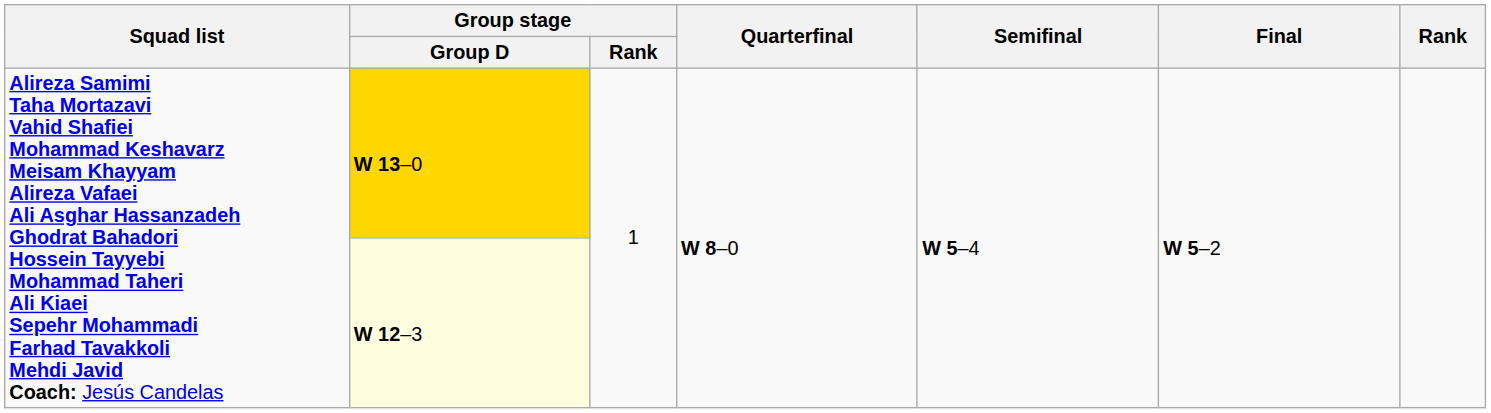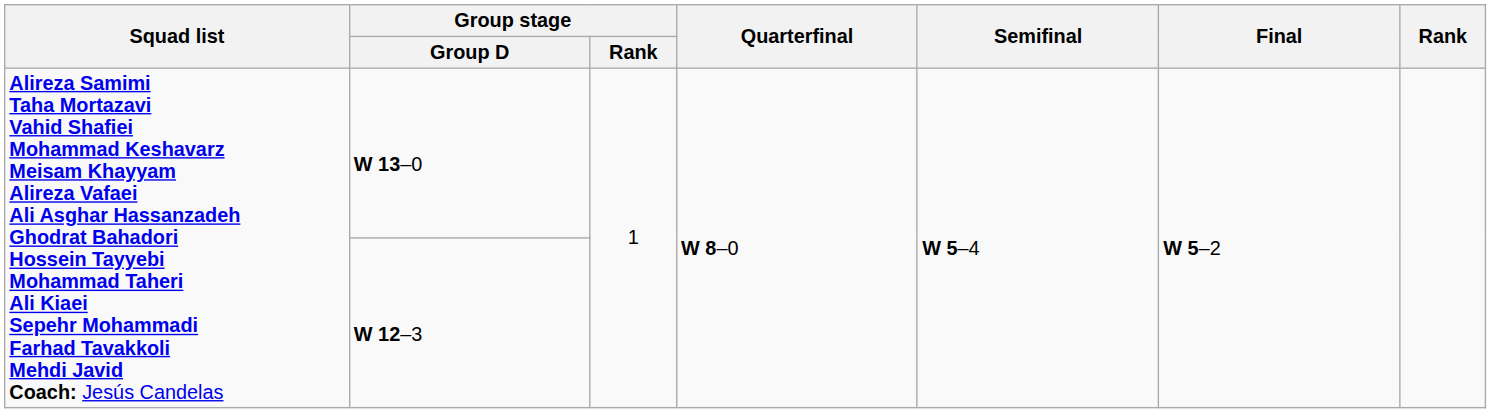W 13–0 | Group stage / Group D: gold background -> no background
W 12–3 | Group stage / Group D: lightyellow background -> no background
